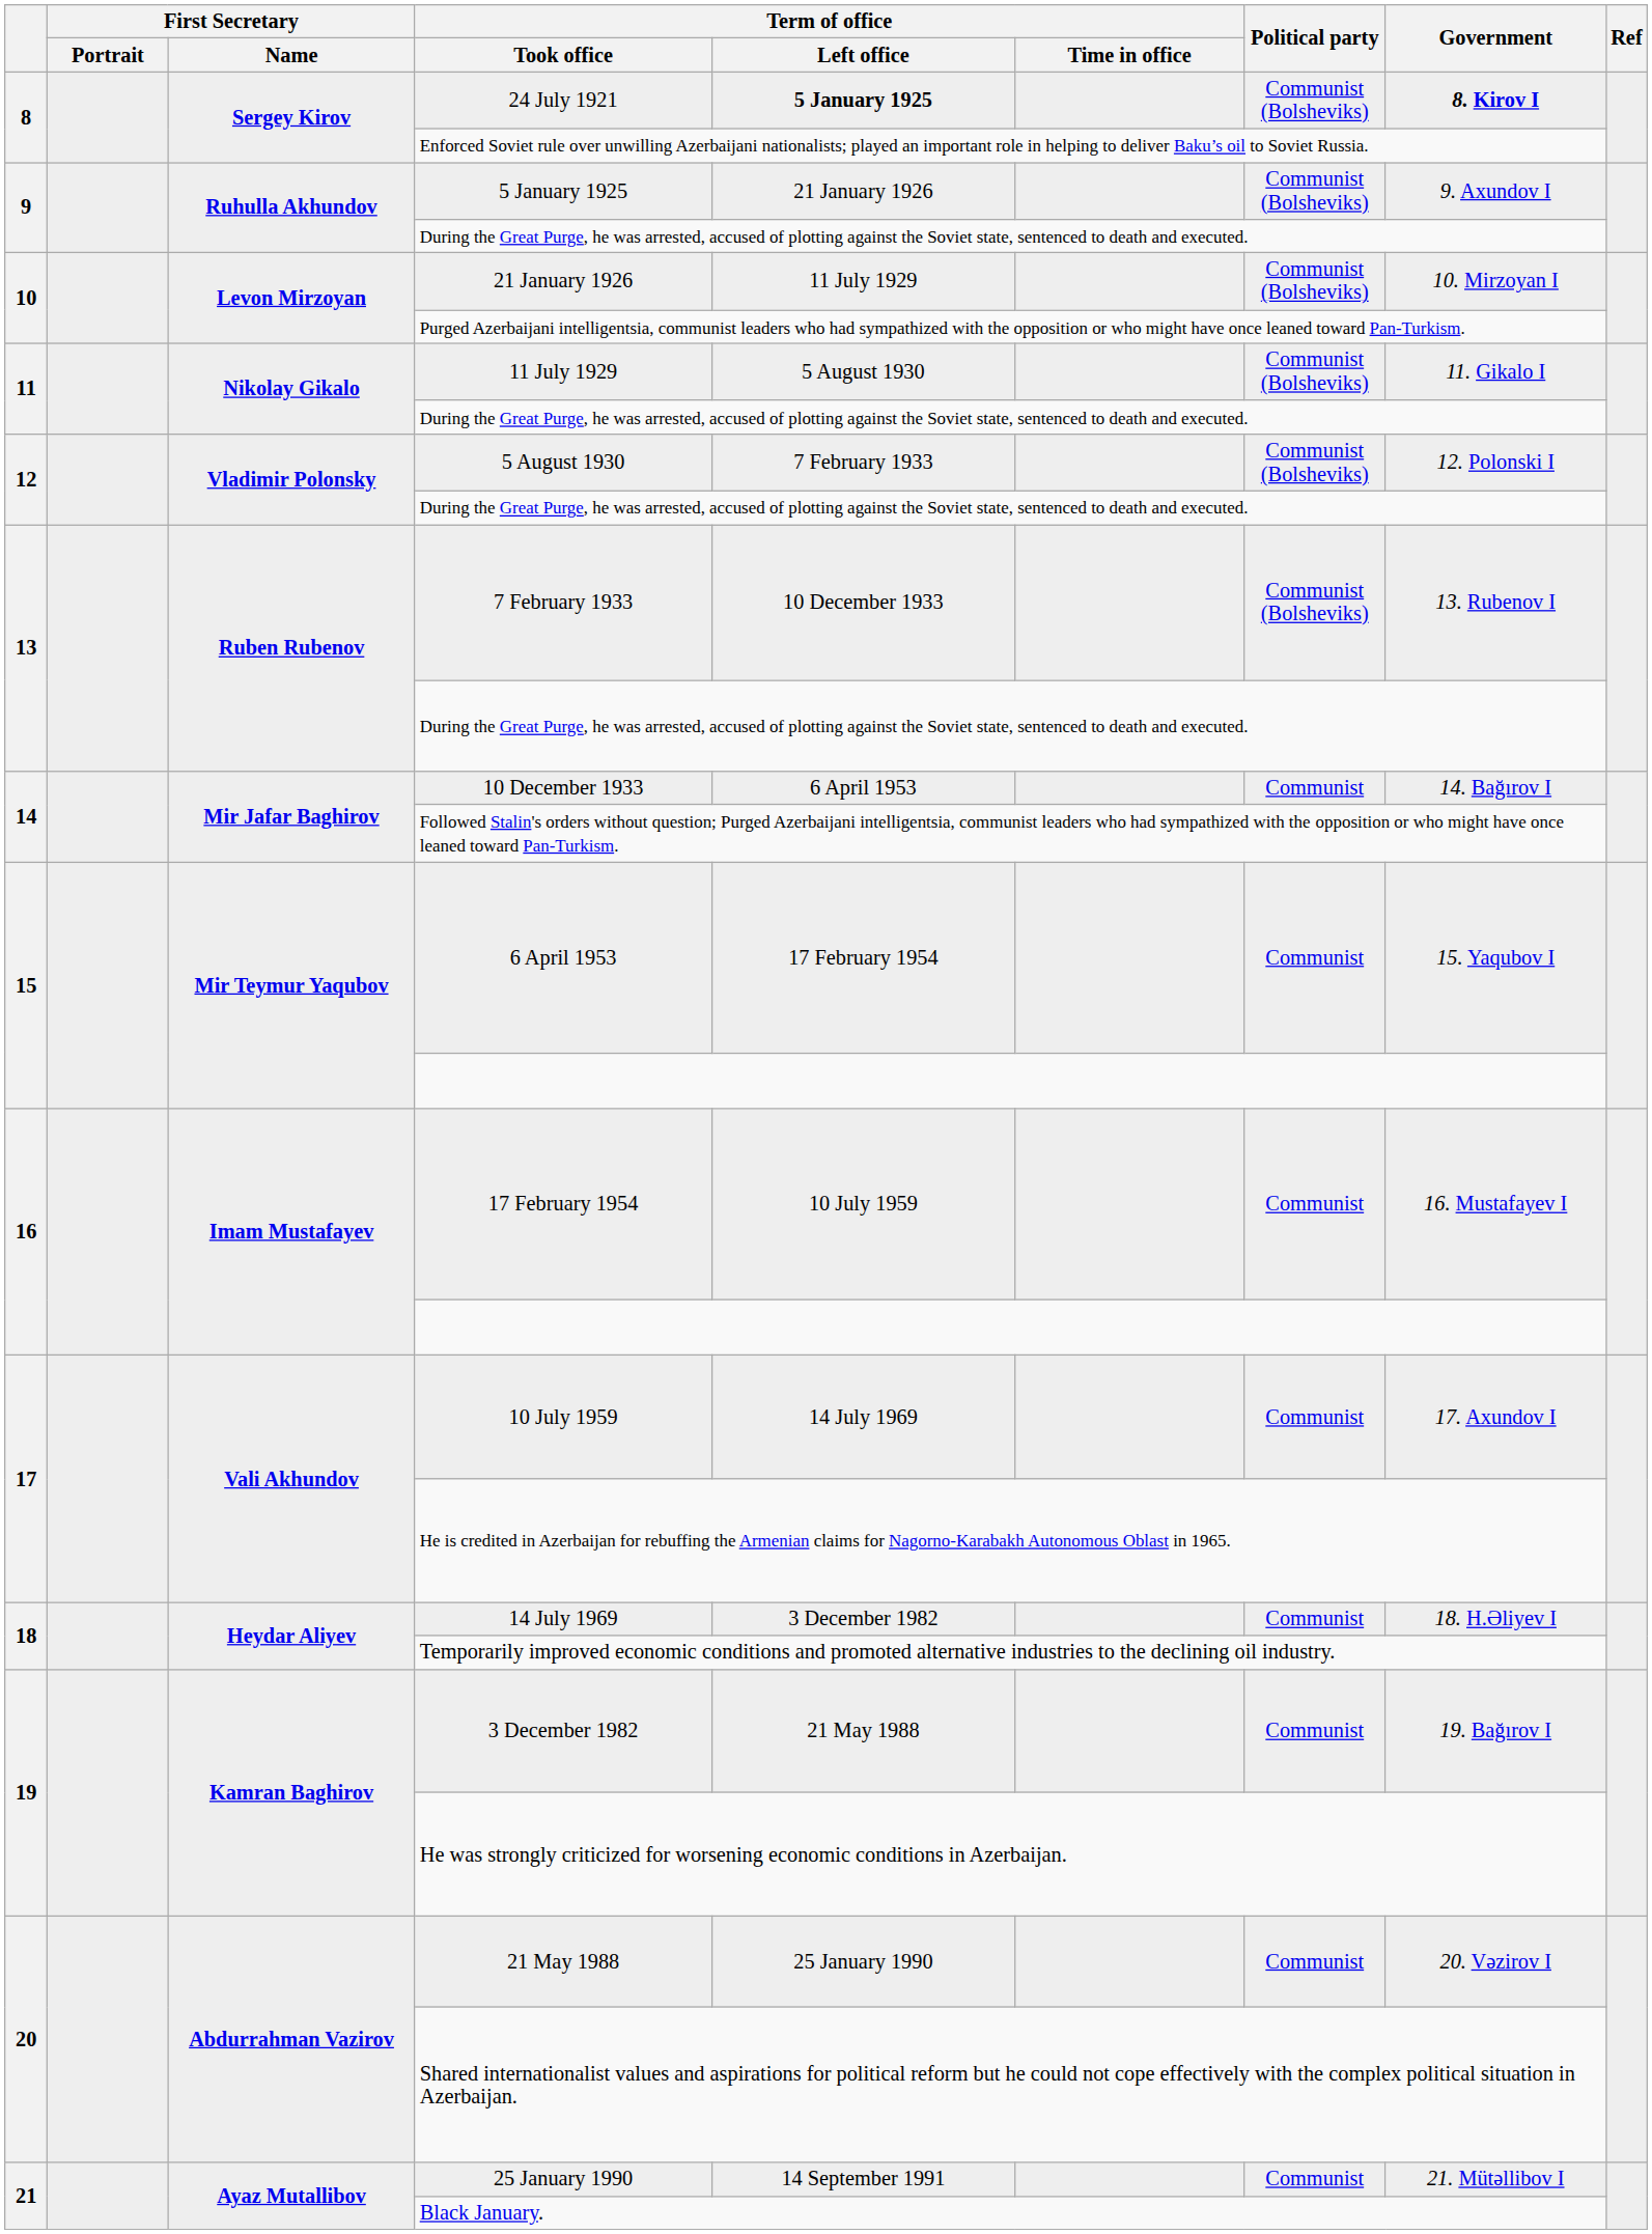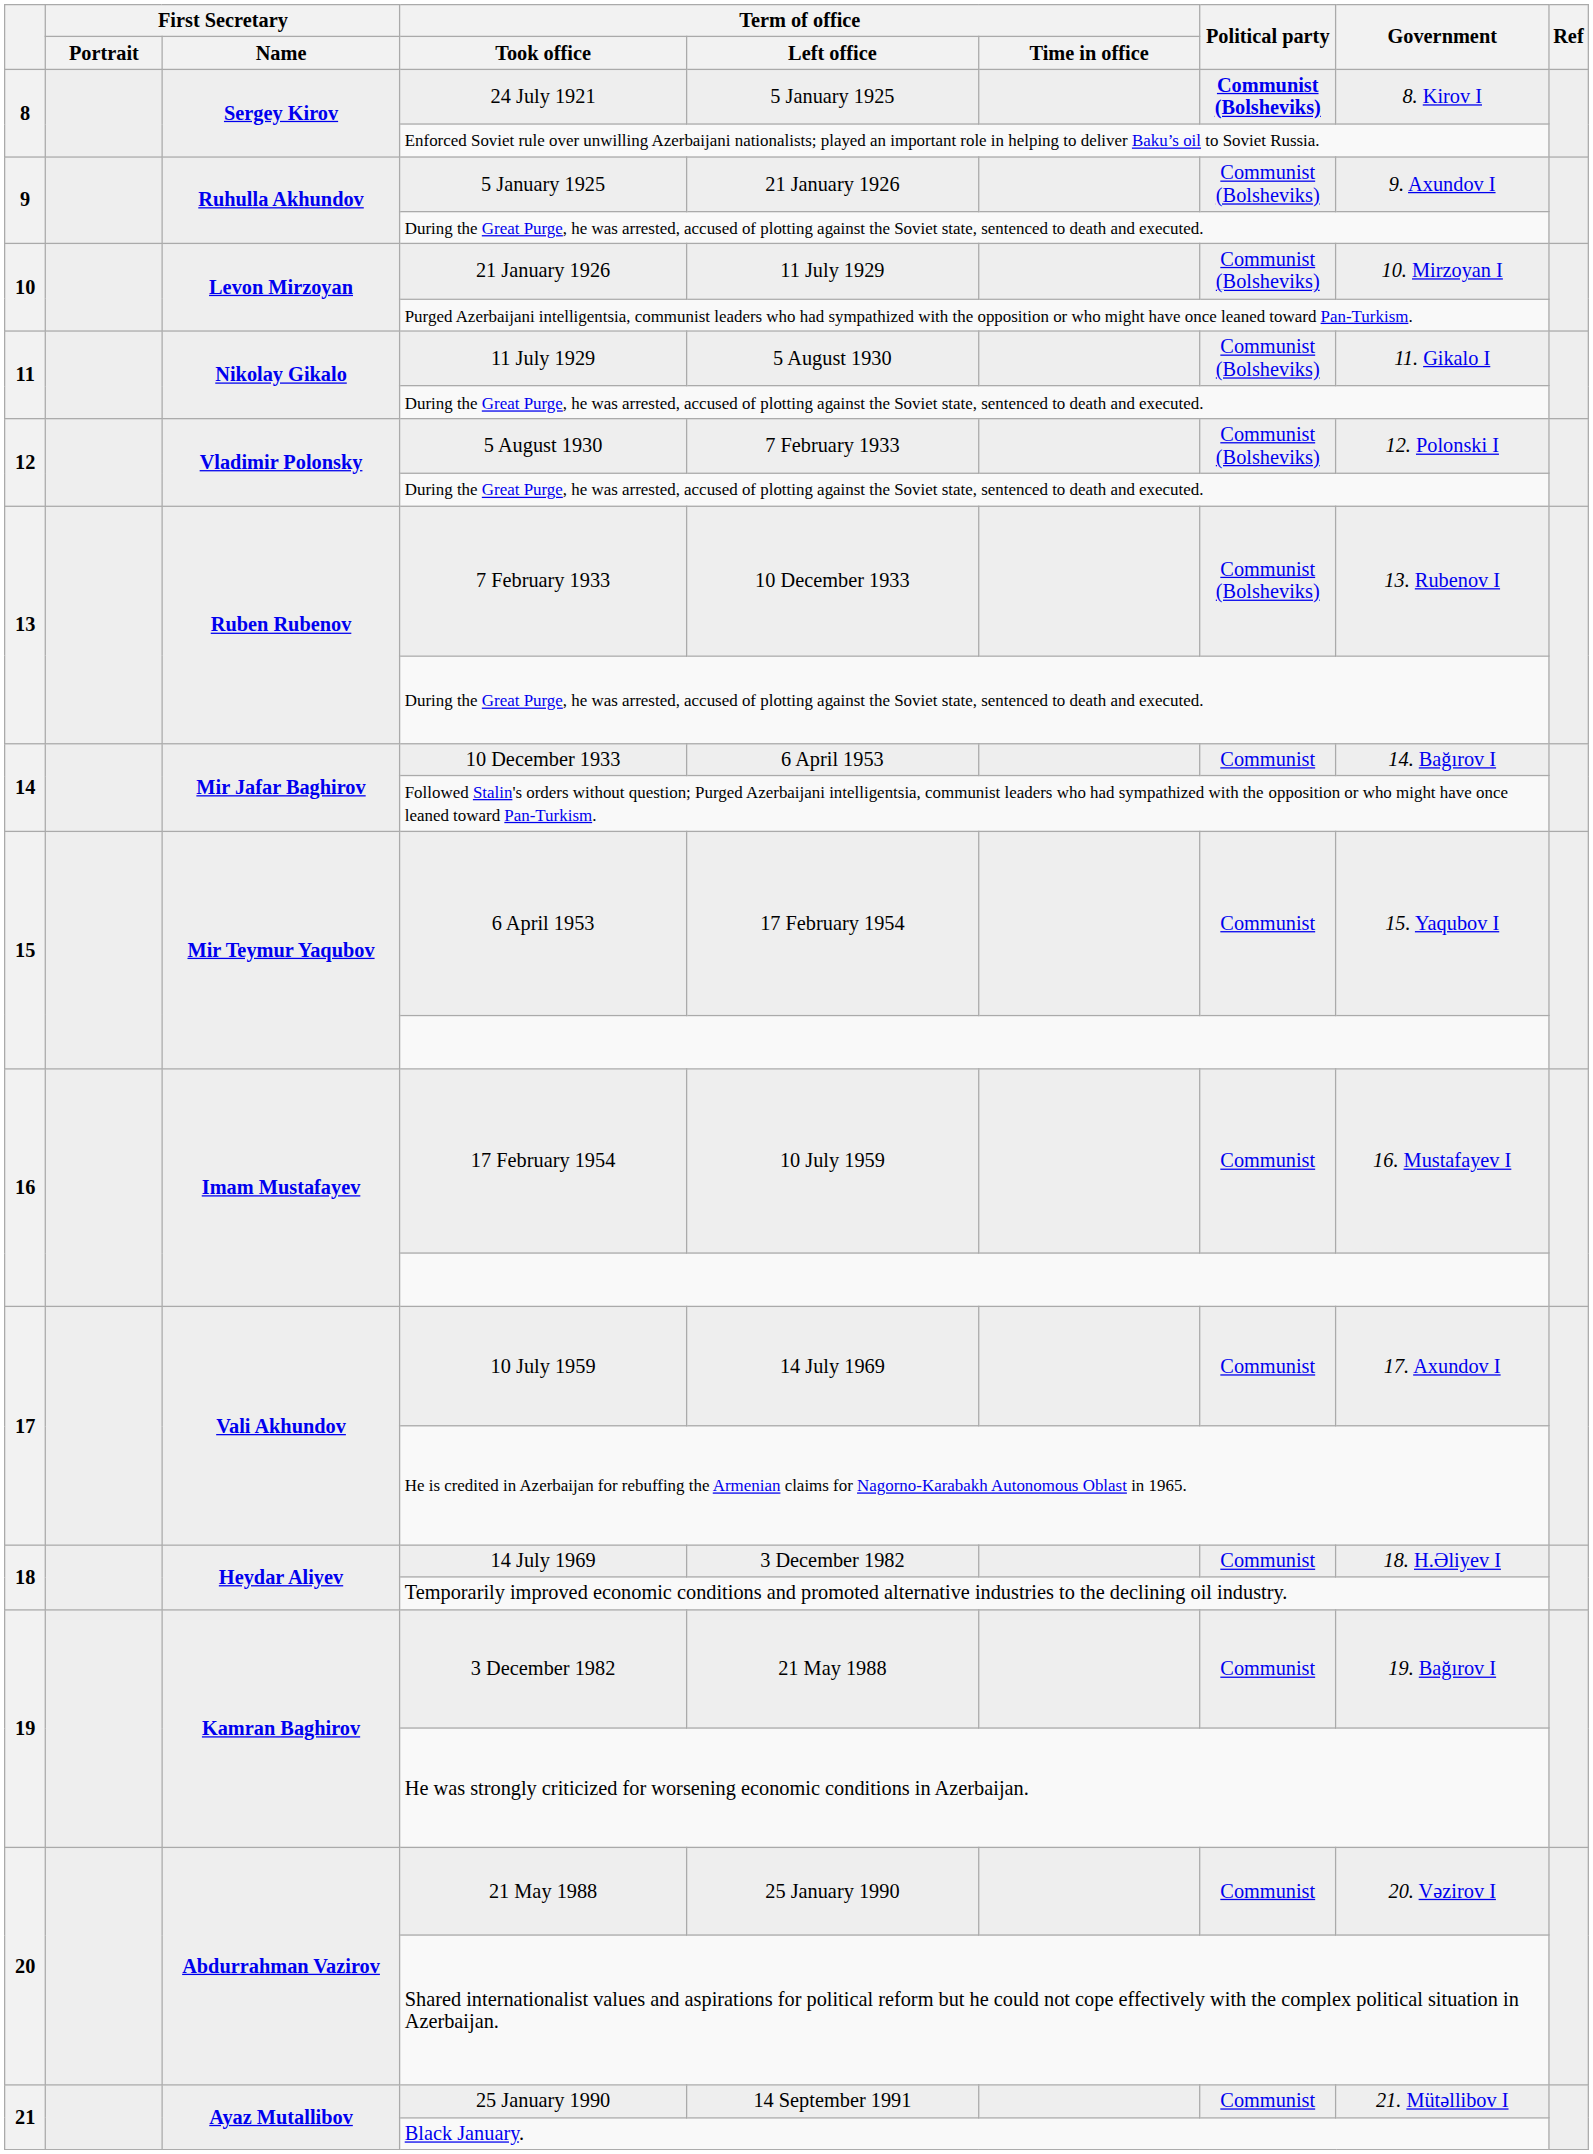24 July 1921 | Term of office / Left office: bold -> normal
24 July 1921 | Political party: normal -> bold
24 July 1921 | Government: bold -> normal
